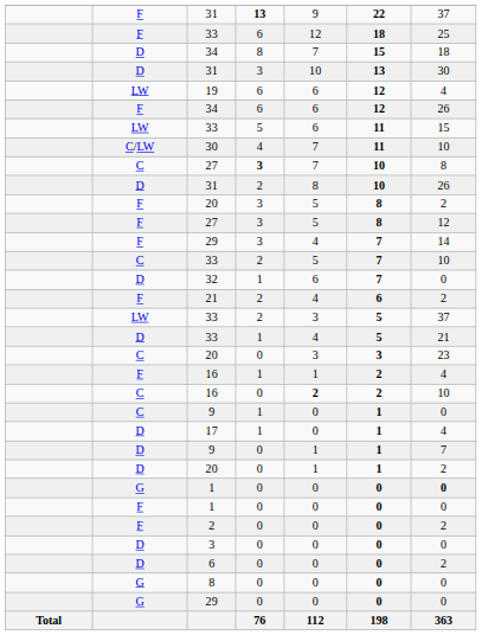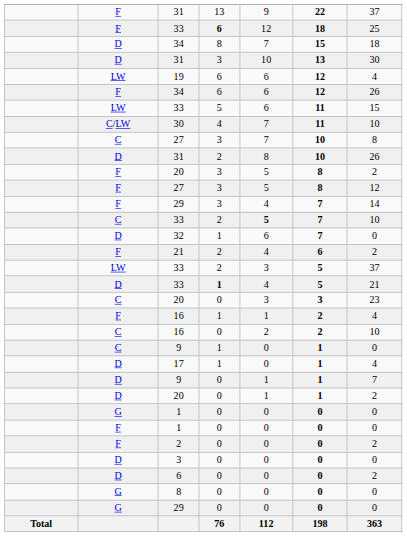F / 31 | column 4: bold -> normal
F / 33 | column 4: normal -> bold
C / 27 | column 4: bold -> normal
C / 33 | column 5: normal -> bold
D / 33 | column 4: normal -> bold
C / 16 | column 5: bold -> normal
G / 1 | column 7: bold -> normal
